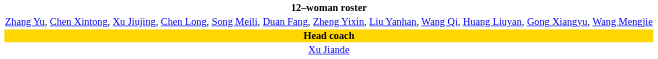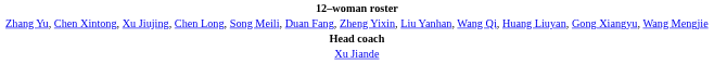row 3 | column 1: gold background -> no background
